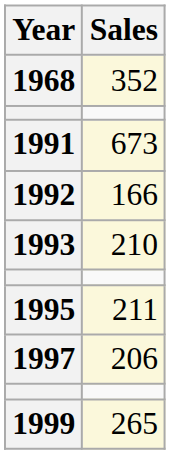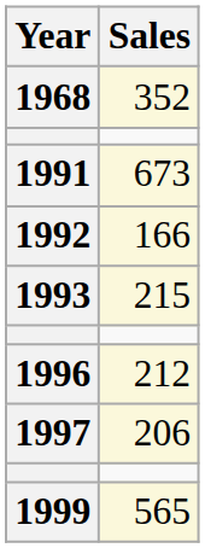row 6 | Sales: 210 -> 215
row 8 | Year: 1995 -> 1996
row 8 | Sales: 211 -> 212
row 11 | Sales: 265 -> 565
